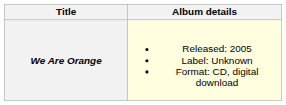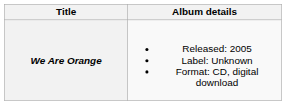We Are Orange | Album details: lightyellow background -> no background
